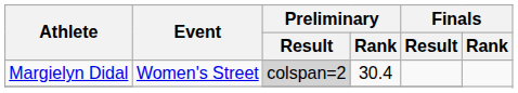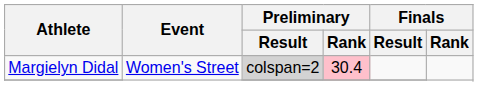Margielyn Didal | Preliminary / Rank: no background -> pink background
